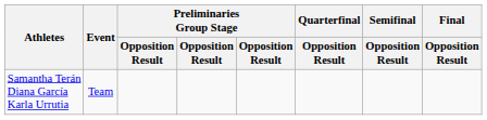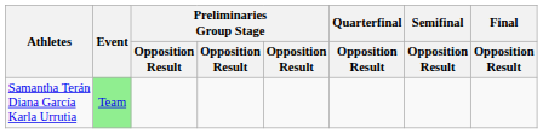Samantha Terán Diana García Karla Urrutia | Event: no background -> lightgreen background
